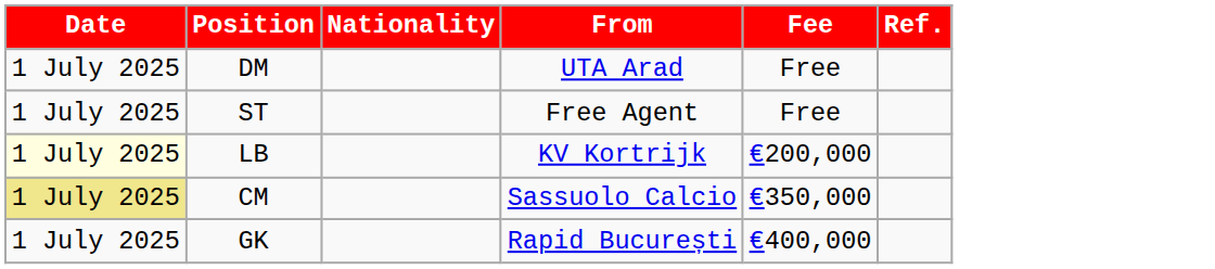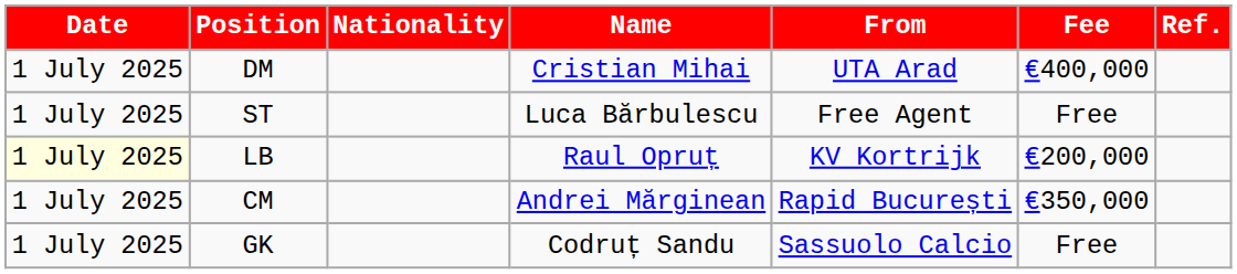+ column: Name | Cristian Mihai | Luca Bărbulescu | Raul Opruț | Andrei Mărginean | Codruț Sandu
DM | Fee: Free -> €400,000
CM | Date: khaki background -> no background
CM | From: Sassuolo Calcio -> Rapid București
GK | From: Rapid București -> Sassuolo Calcio
GK | Fee: €400,000 -> Free
